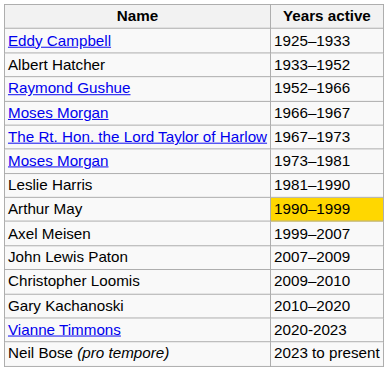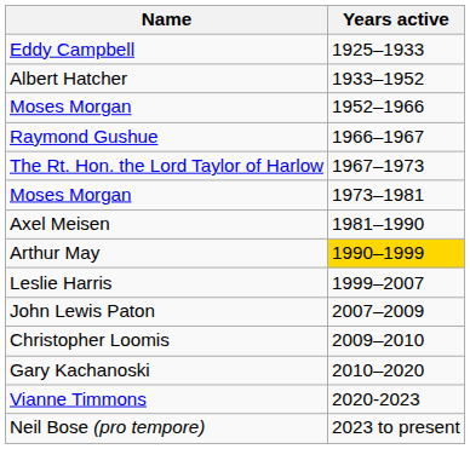row 4 | Name: Raymond Gushue -> Moses Morgan
row 5 | Name: Moses Morgan -> Raymond Gushue
row 8 | Name: Leslie Harris -> Axel Meisen
row 10 | Name: Axel Meisen -> Leslie Harris
